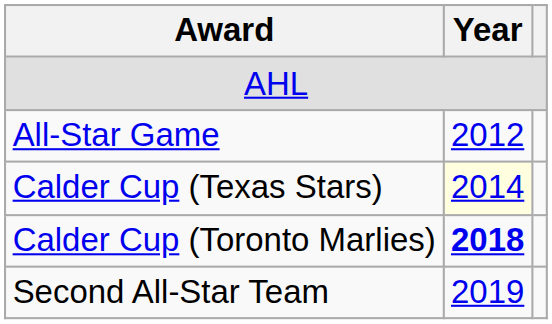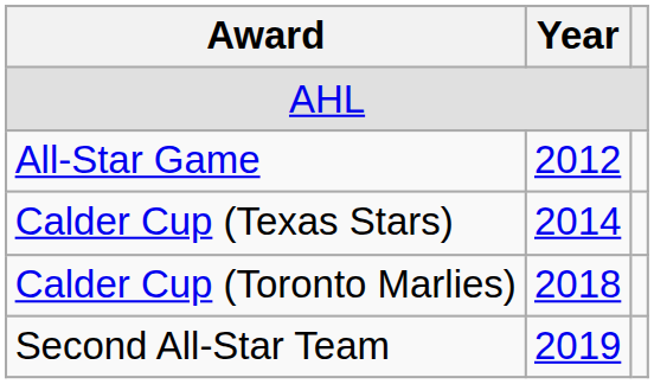Calder Cup (Texas Stars) | Year: lightyellow background -> no background
Calder Cup (Toronto Marlies) | Year: bold -> normal
